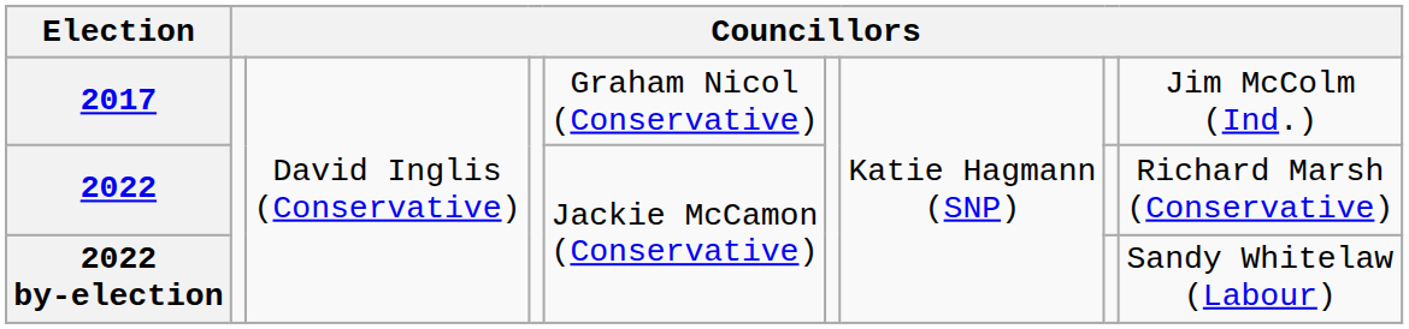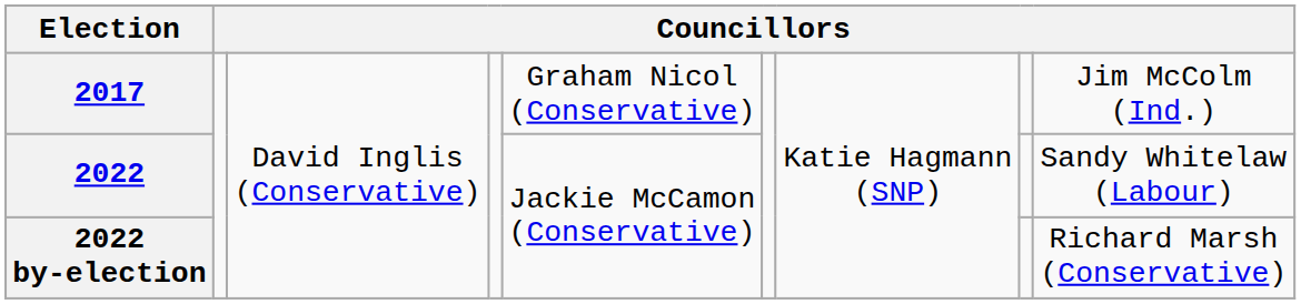2022 | column 9: Richard Marsh (Conservative) -> Sandy Whitelaw (Labour)
2022 by-election | column 9: Sandy Whitelaw (Labour) -> Richard Marsh (Conservative)
